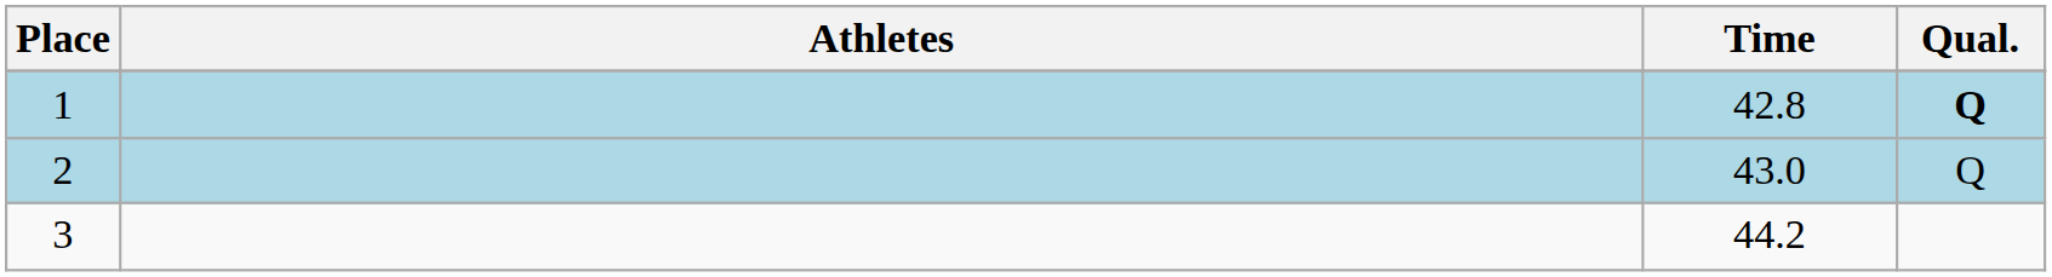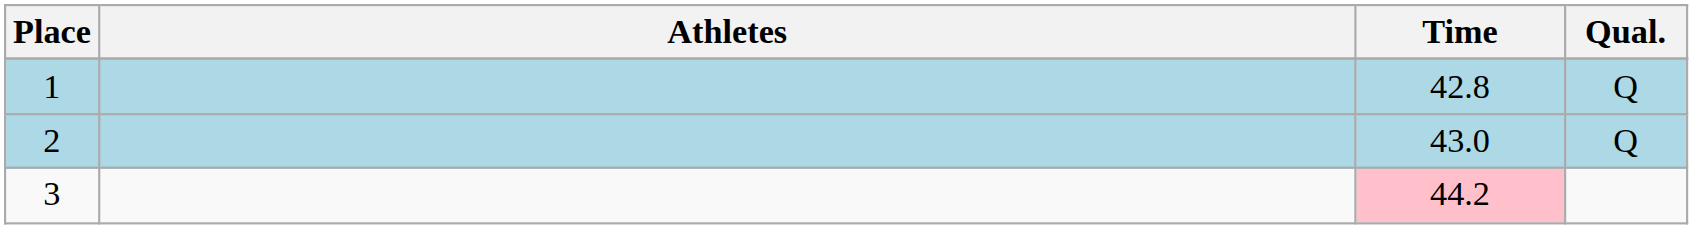1 | Qual.: bold -> normal
3 | Time: no background -> pink background
